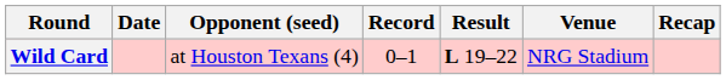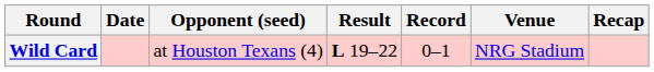columns swapped: Result <-> Record
